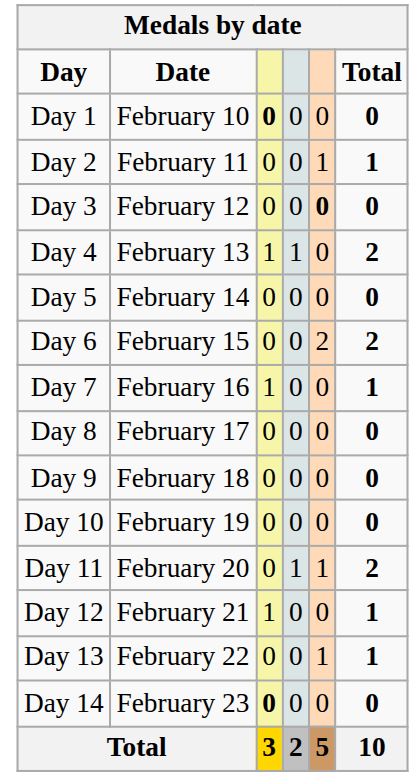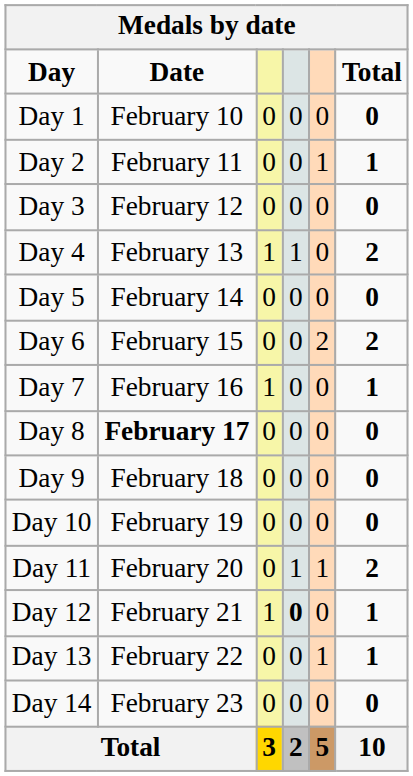Day 1 | column 3: bold -> normal
Day 3 | column 5: bold -> normal
Day 8 | Date: normal -> bold
Day 12 | column 4: normal -> bold
Day 14 | column 3: bold -> normal
